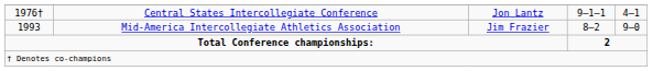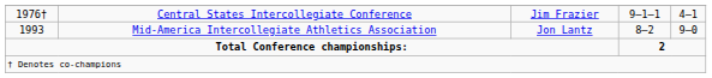1976† | column 3: Jon Lantz -> Jim Frazier
1993 | column 3: Jim Frazier -> Jon Lantz
